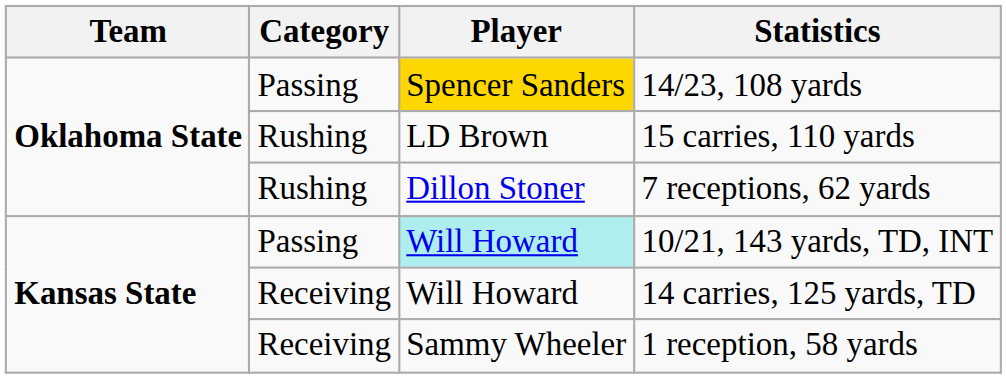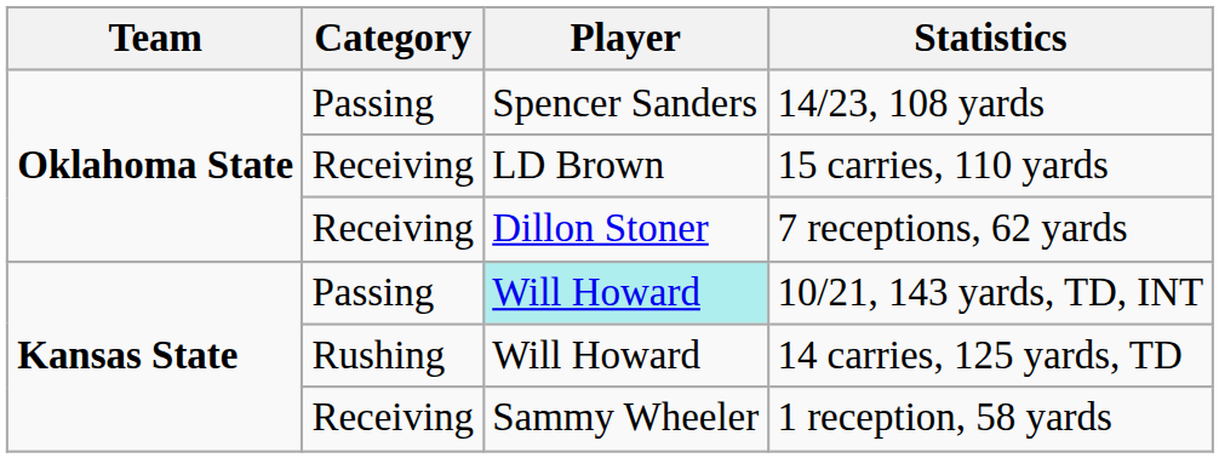14/23, 108 yards | Player: gold background -> no background
15 carries, 110 yards | Category: Rushing -> Receiving
7 receptions, 62 yards | Category: Rushing -> Receiving
14 carries, 125 yards, TD | Category: Receiving -> Rushing
